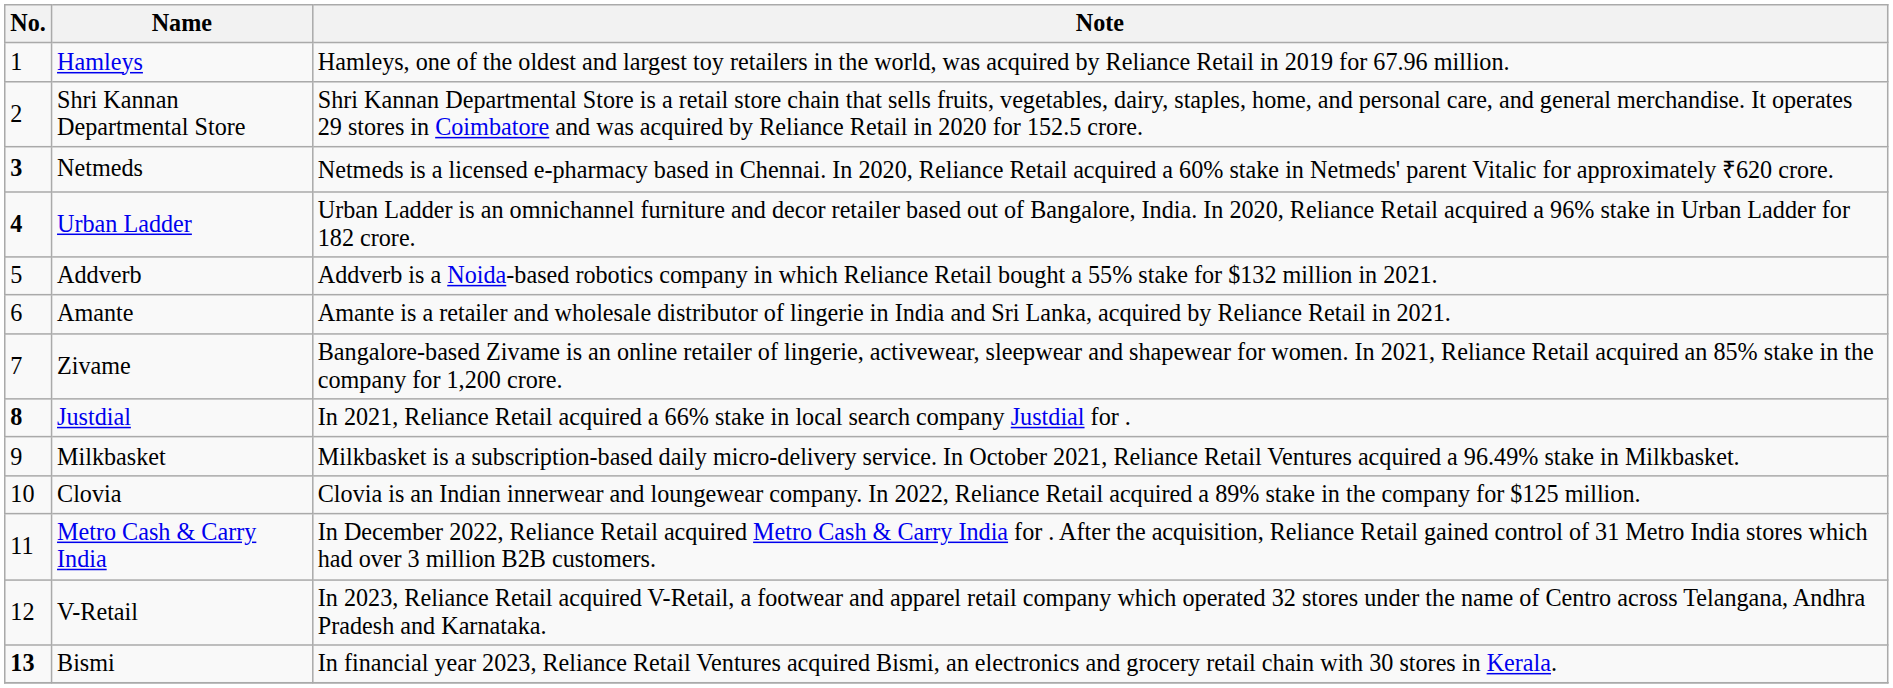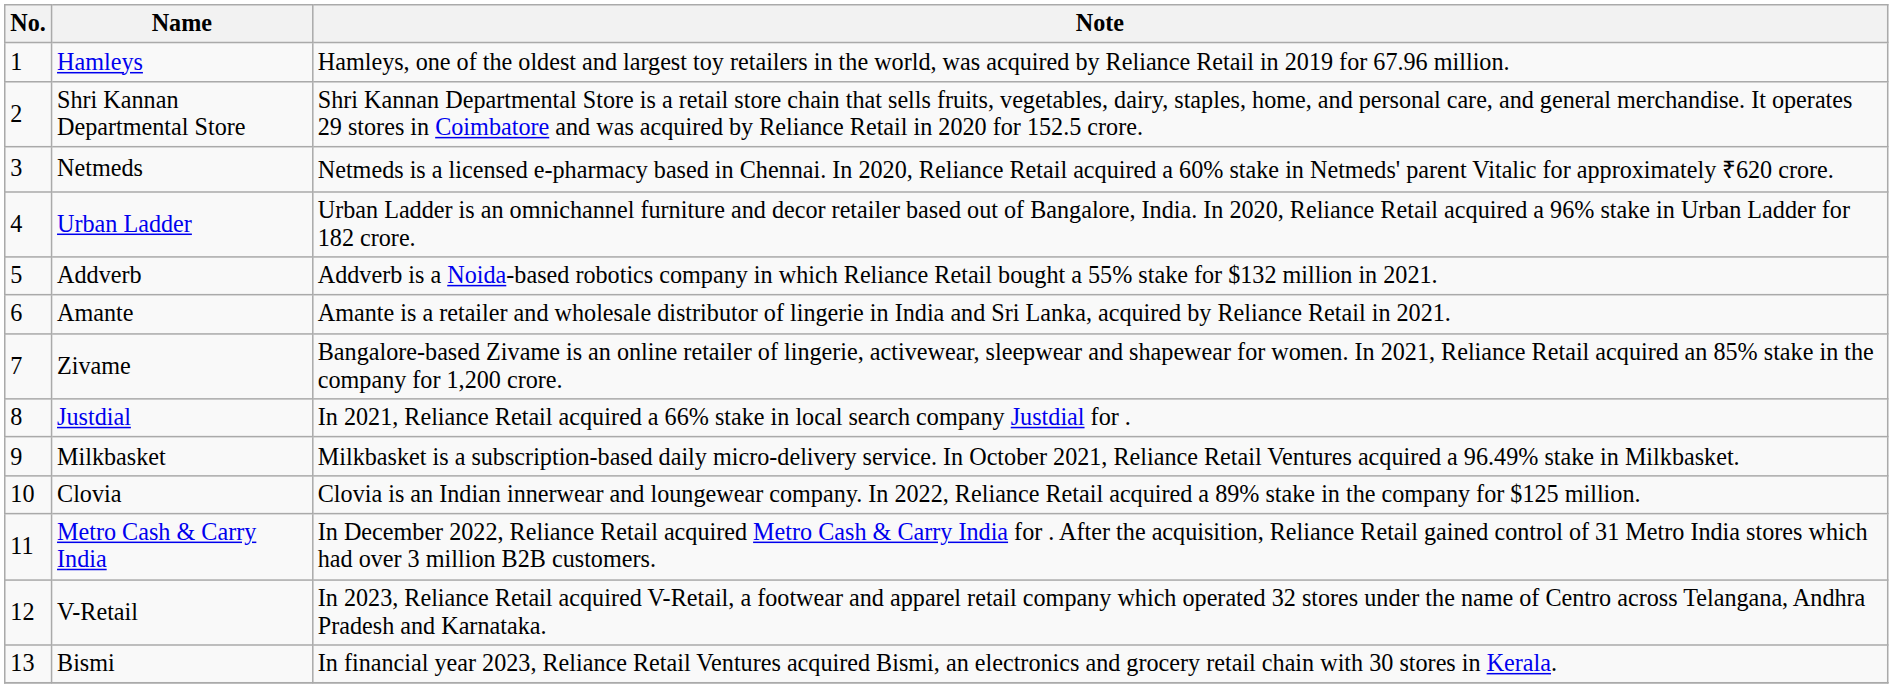Netmeds | No.: bold -> normal
Urban Ladder | No.: bold -> normal
Justdial | No.: bold -> normal
Bismi | No.: bold -> normal
